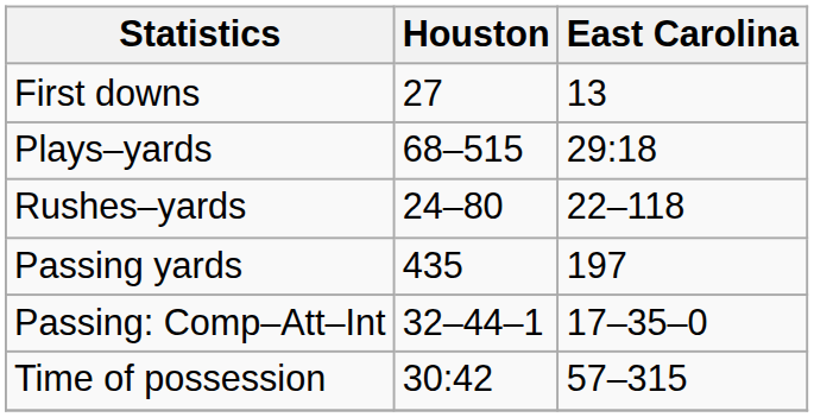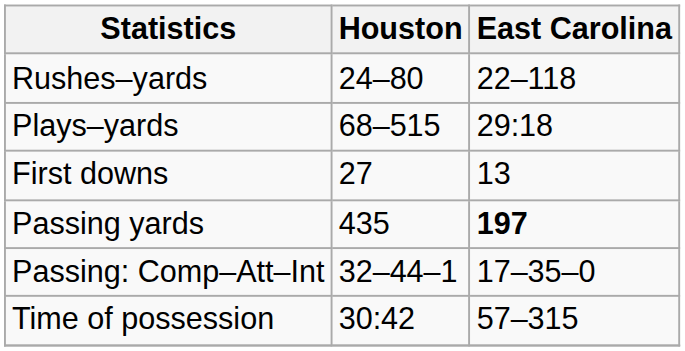rows swapped: First downs <-> Rushes–yards
Passing yards | East Carolina: normal -> bold
